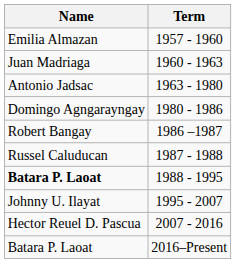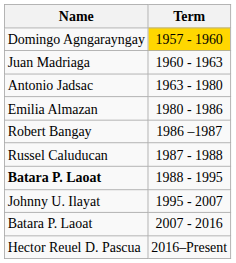row 2 | Name: Emilia Almazan -> Domingo Agngarayngay
row 2 | Term: no background -> gold background
row 5 | Name: Domingo Agngarayngay -> Emilia Almazan
row 10 | Name: Hector Reuel D. Pascua -> Batara P. Laoat
row 11 | Name: Batara P. Laoat -> Hector Reuel D. Pascua
